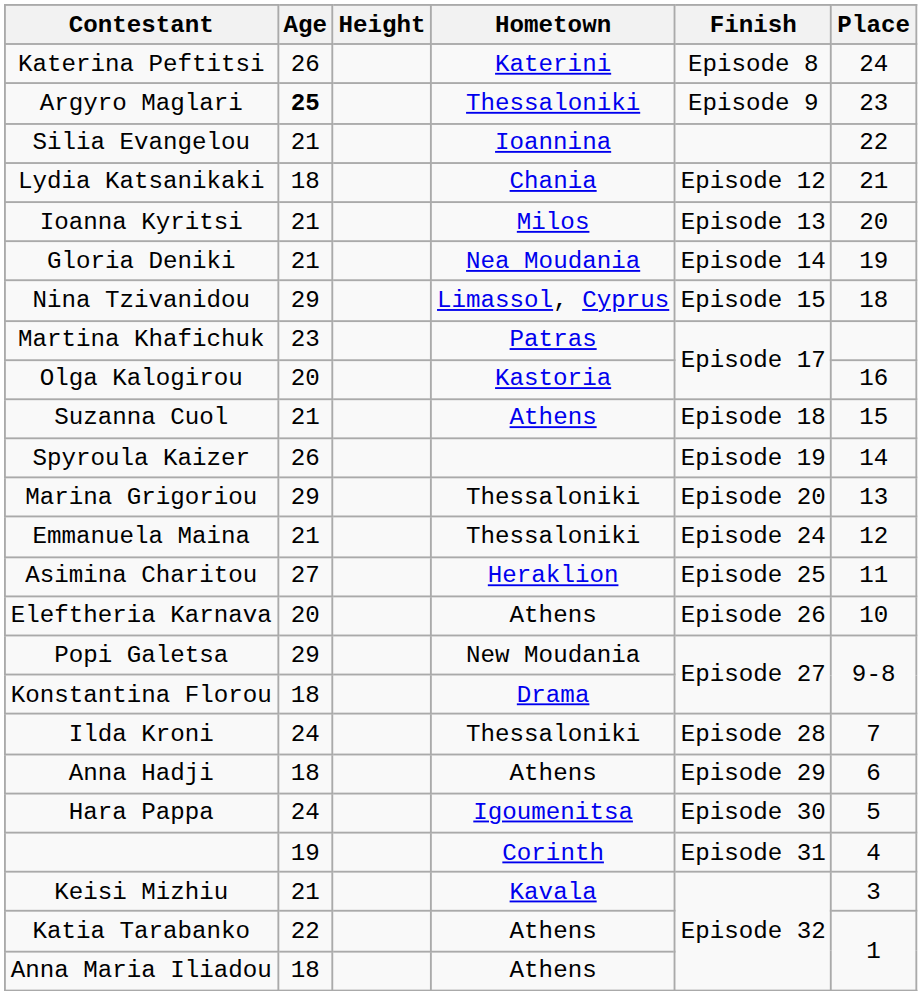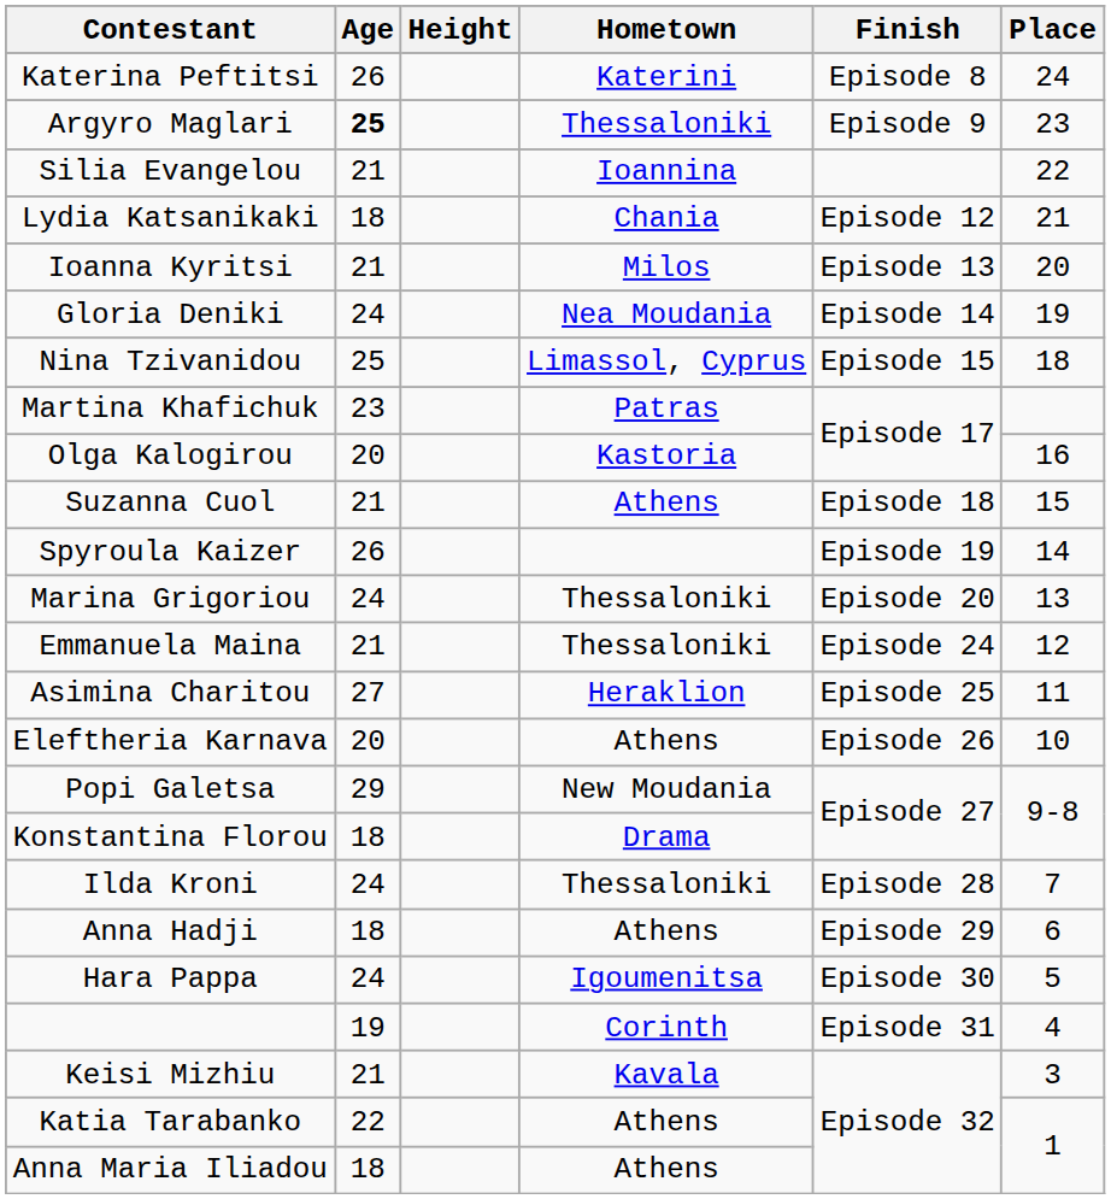Gloria Deniki | Age: 21 -> 24
Nina Tzivanidou | Age: 29 -> 25
Marina Grigoriou | Age: 29 -> 24
